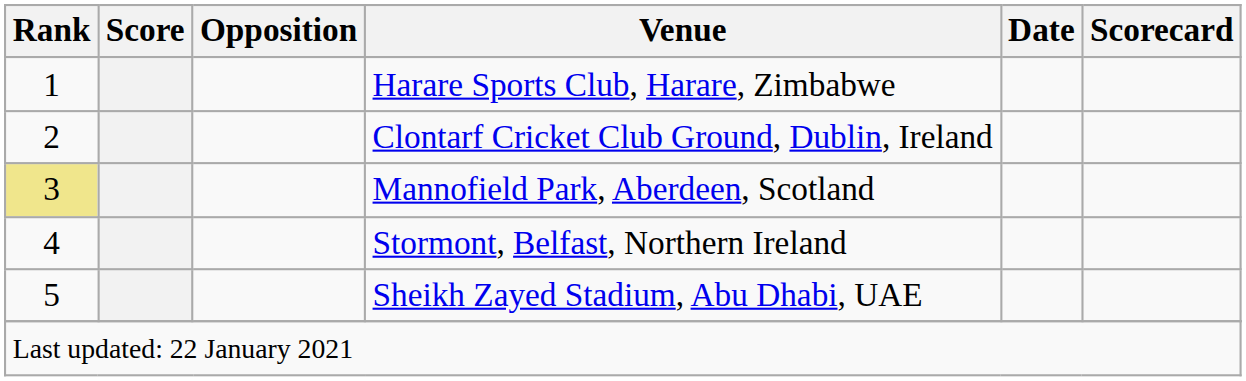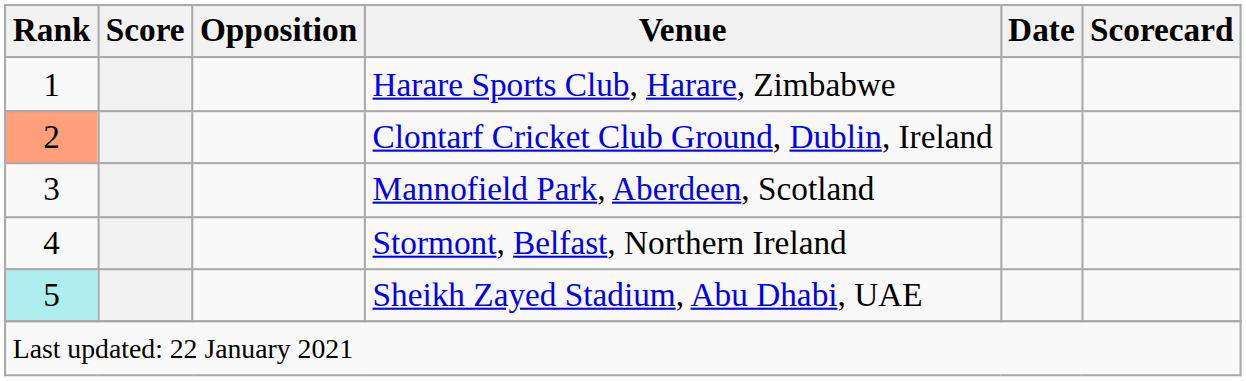Clontarf Cricket Club Ground, Dublin, Ireland | Rank: no background -> lightsalmon background
Mannofield Park, Aberdeen, Scotland | Rank: khaki background -> no background
Sheikh Zayed Stadium, Abu Dhabi, UAE | Rank: no background -> paleturquoise background
